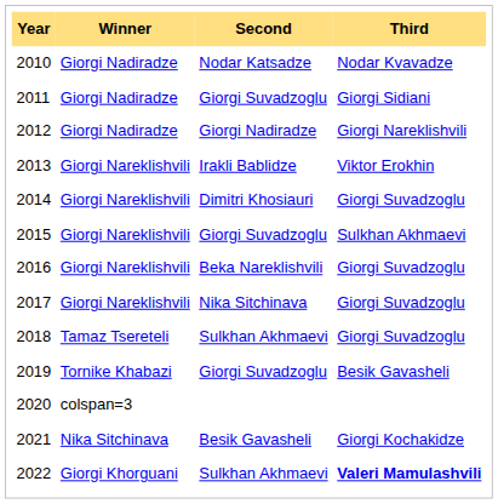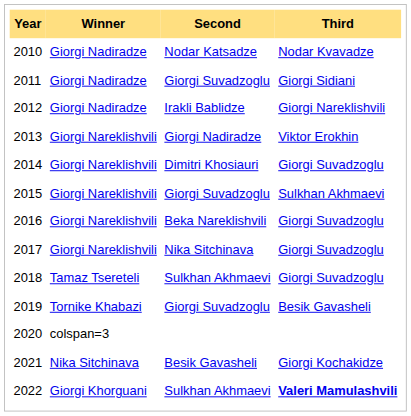2012 | Second: Giorgi Nadiradze -> Irakli Bablidze
2013 | Second: Irakli Bablidze -> Giorgi Nadiradze
